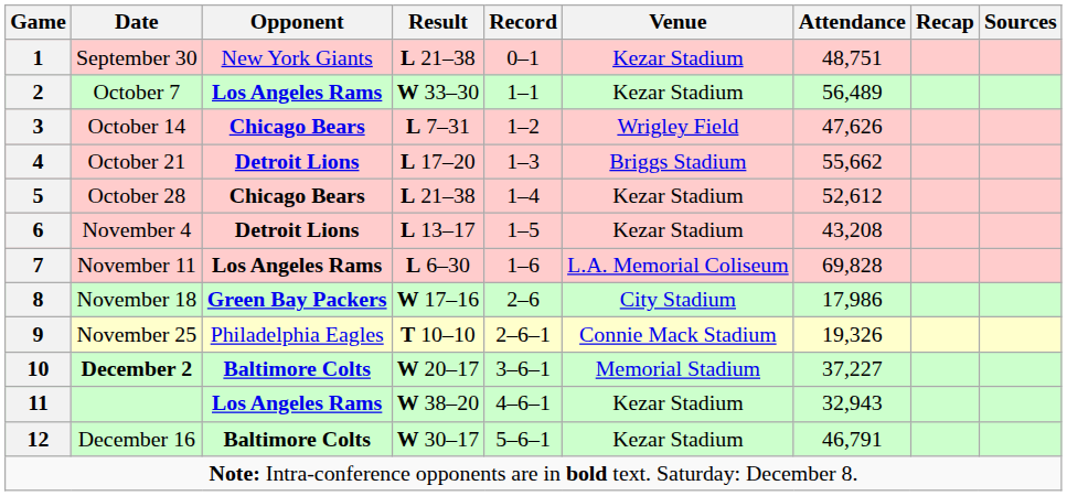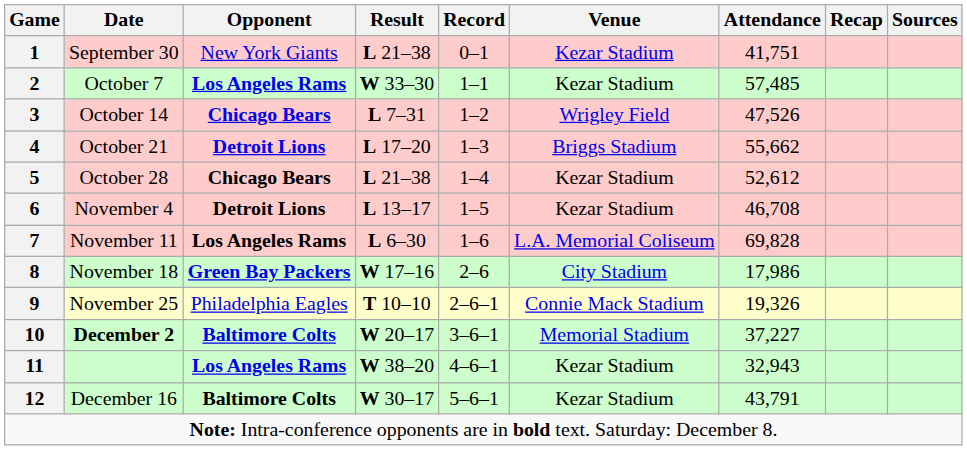1 | Attendance: 48,751 -> 41,751
2 | Attendance: 56,489 -> 57,485
3 | Attendance: 47,626 -> 47,526
6 | Attendance: 43,208 -> 46,708
12 | Attendance: 46,791 -> 43,791
